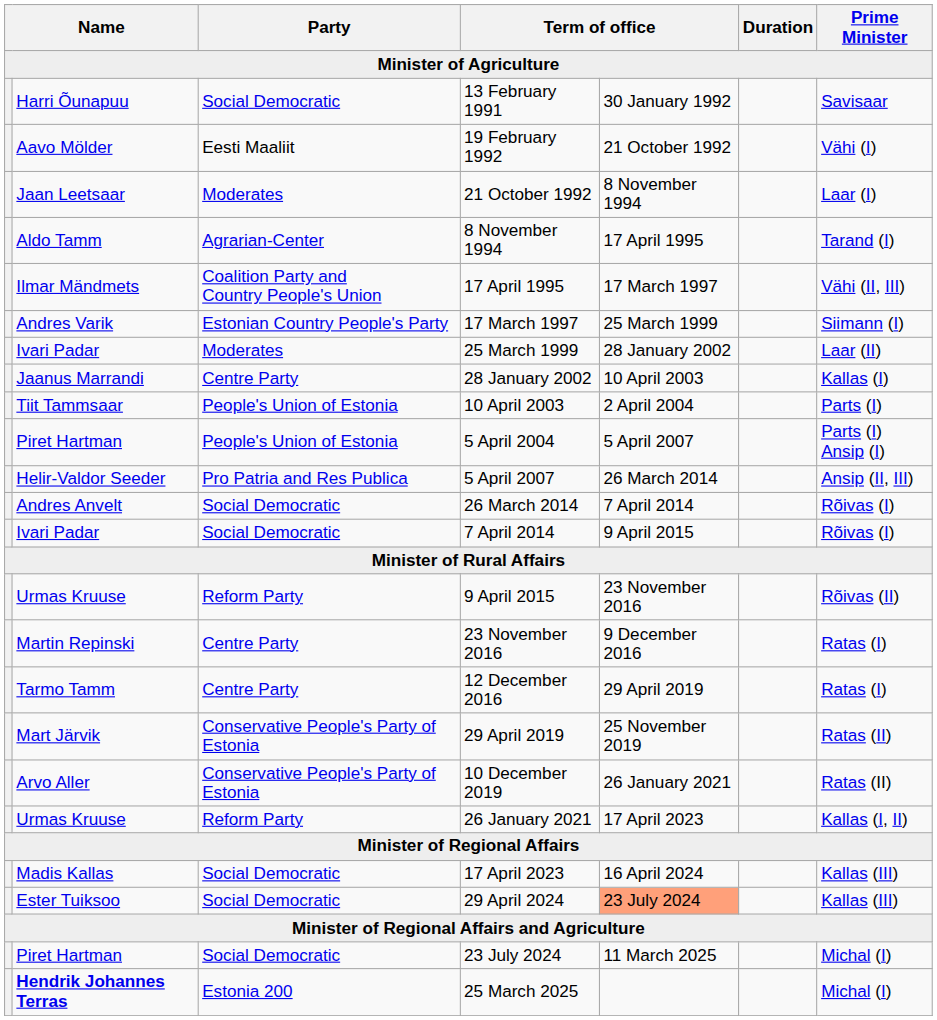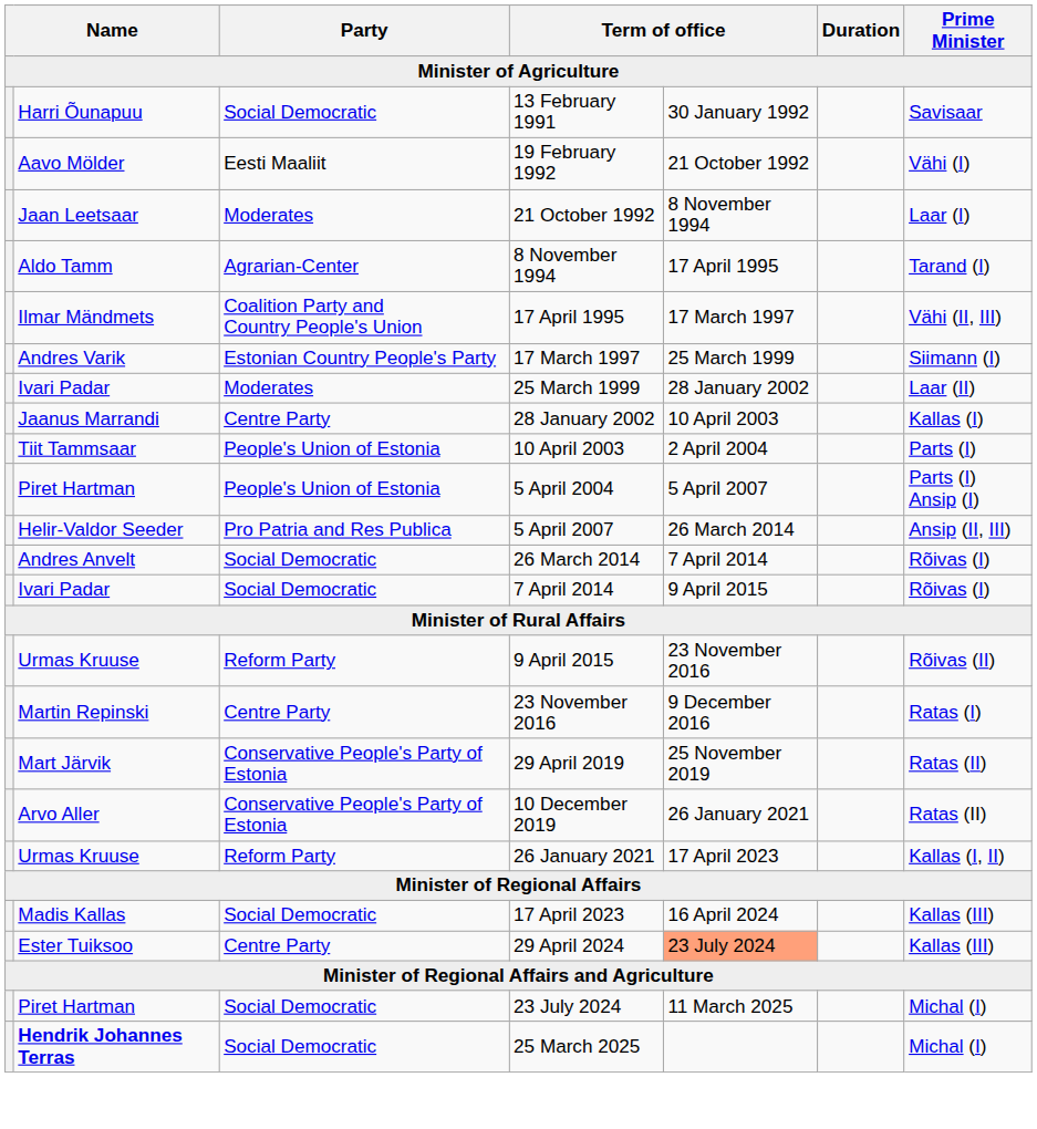- row: Tarmo Tamm | Centre Party | 12 December 2016 | 29 April 2019 | Ratas (I)
29 April 2024 | Party: Social Democratic -> Centre Party
25 March 2025 | Party: Estonia 200 -> Social Democratic
